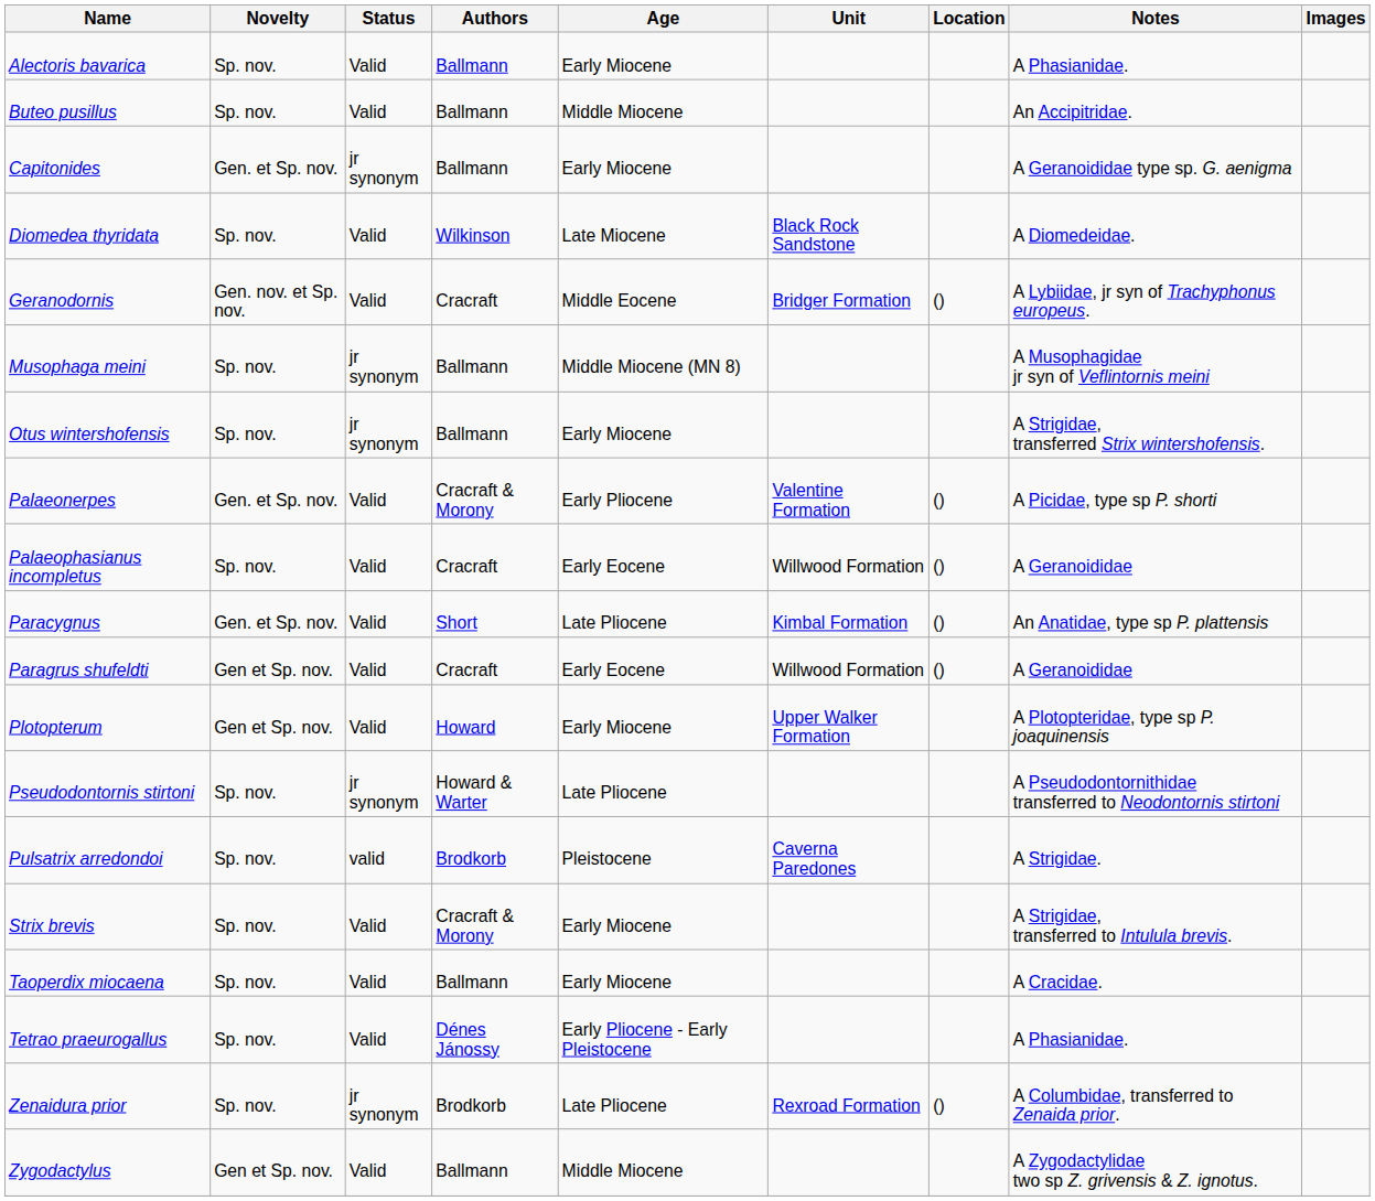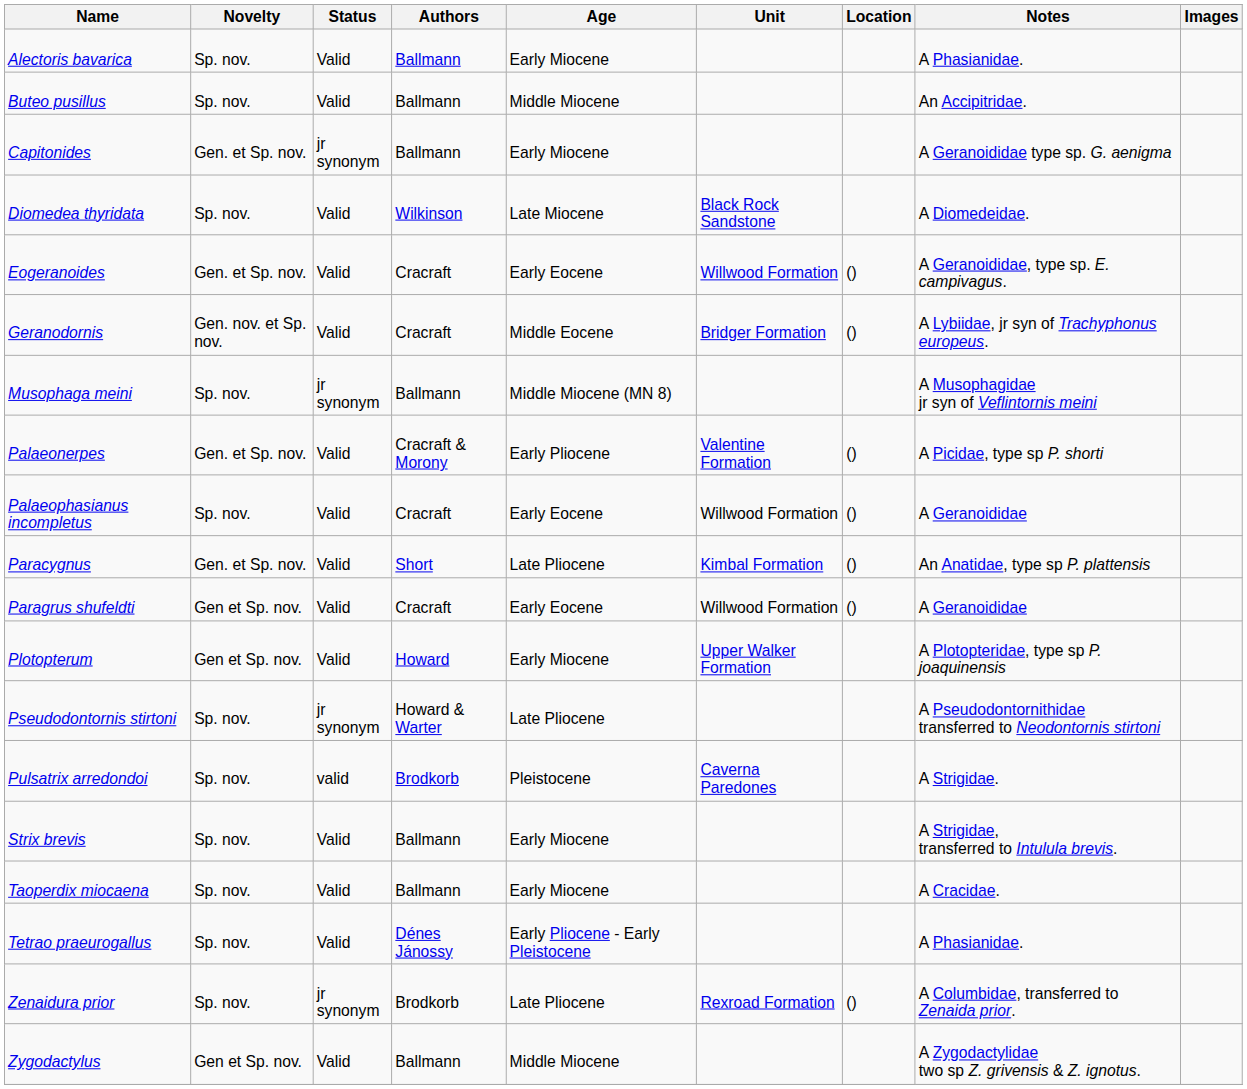+ row: Eogeranoides | Gen. et Sp. nov. | Valid | Cracraft | Early Eocene | Willwood Formation | () | A Geranoididae, type sp. E. campivagus.
- row: Otus wintershofensis | Sp. nov. | jr synonym | Ballmann | Early Miocene | A Strigidae, transferred Strix wintershofensis.
Strix brevis | Authors: Cracraft & Morony -> Ballmann
